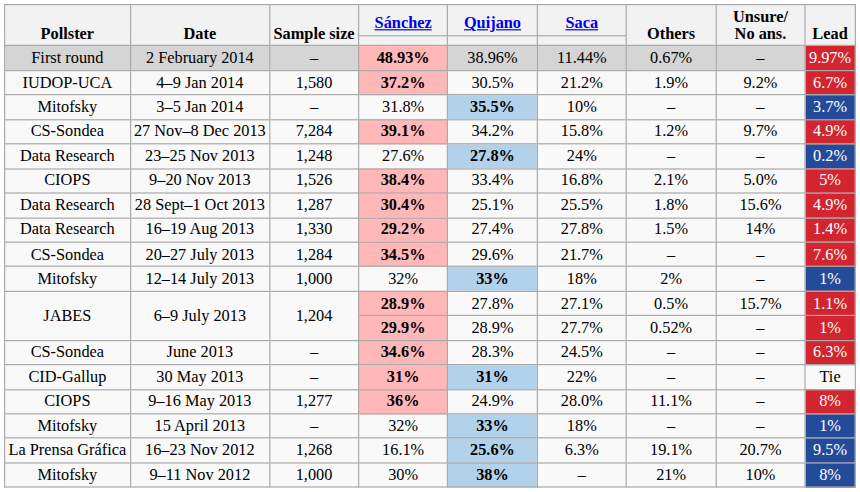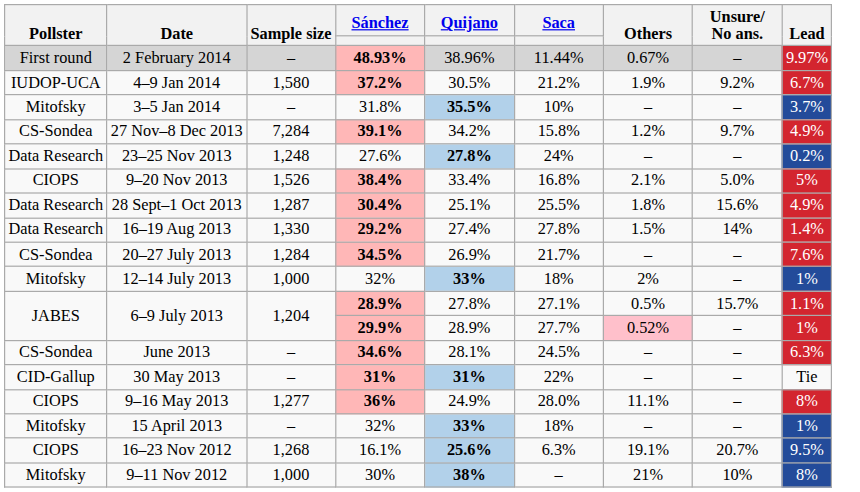20–27 July 2013 | Quijano: 29.6% -> 26.9%
6–9 July 2013 / 29.9% | Others: no background -> pink background
June 2013 | Quijano: 28.3% -> 28.1%
16–23 Nov 2012 | Pollster: La Prensa Gráfica -> CIOPS
